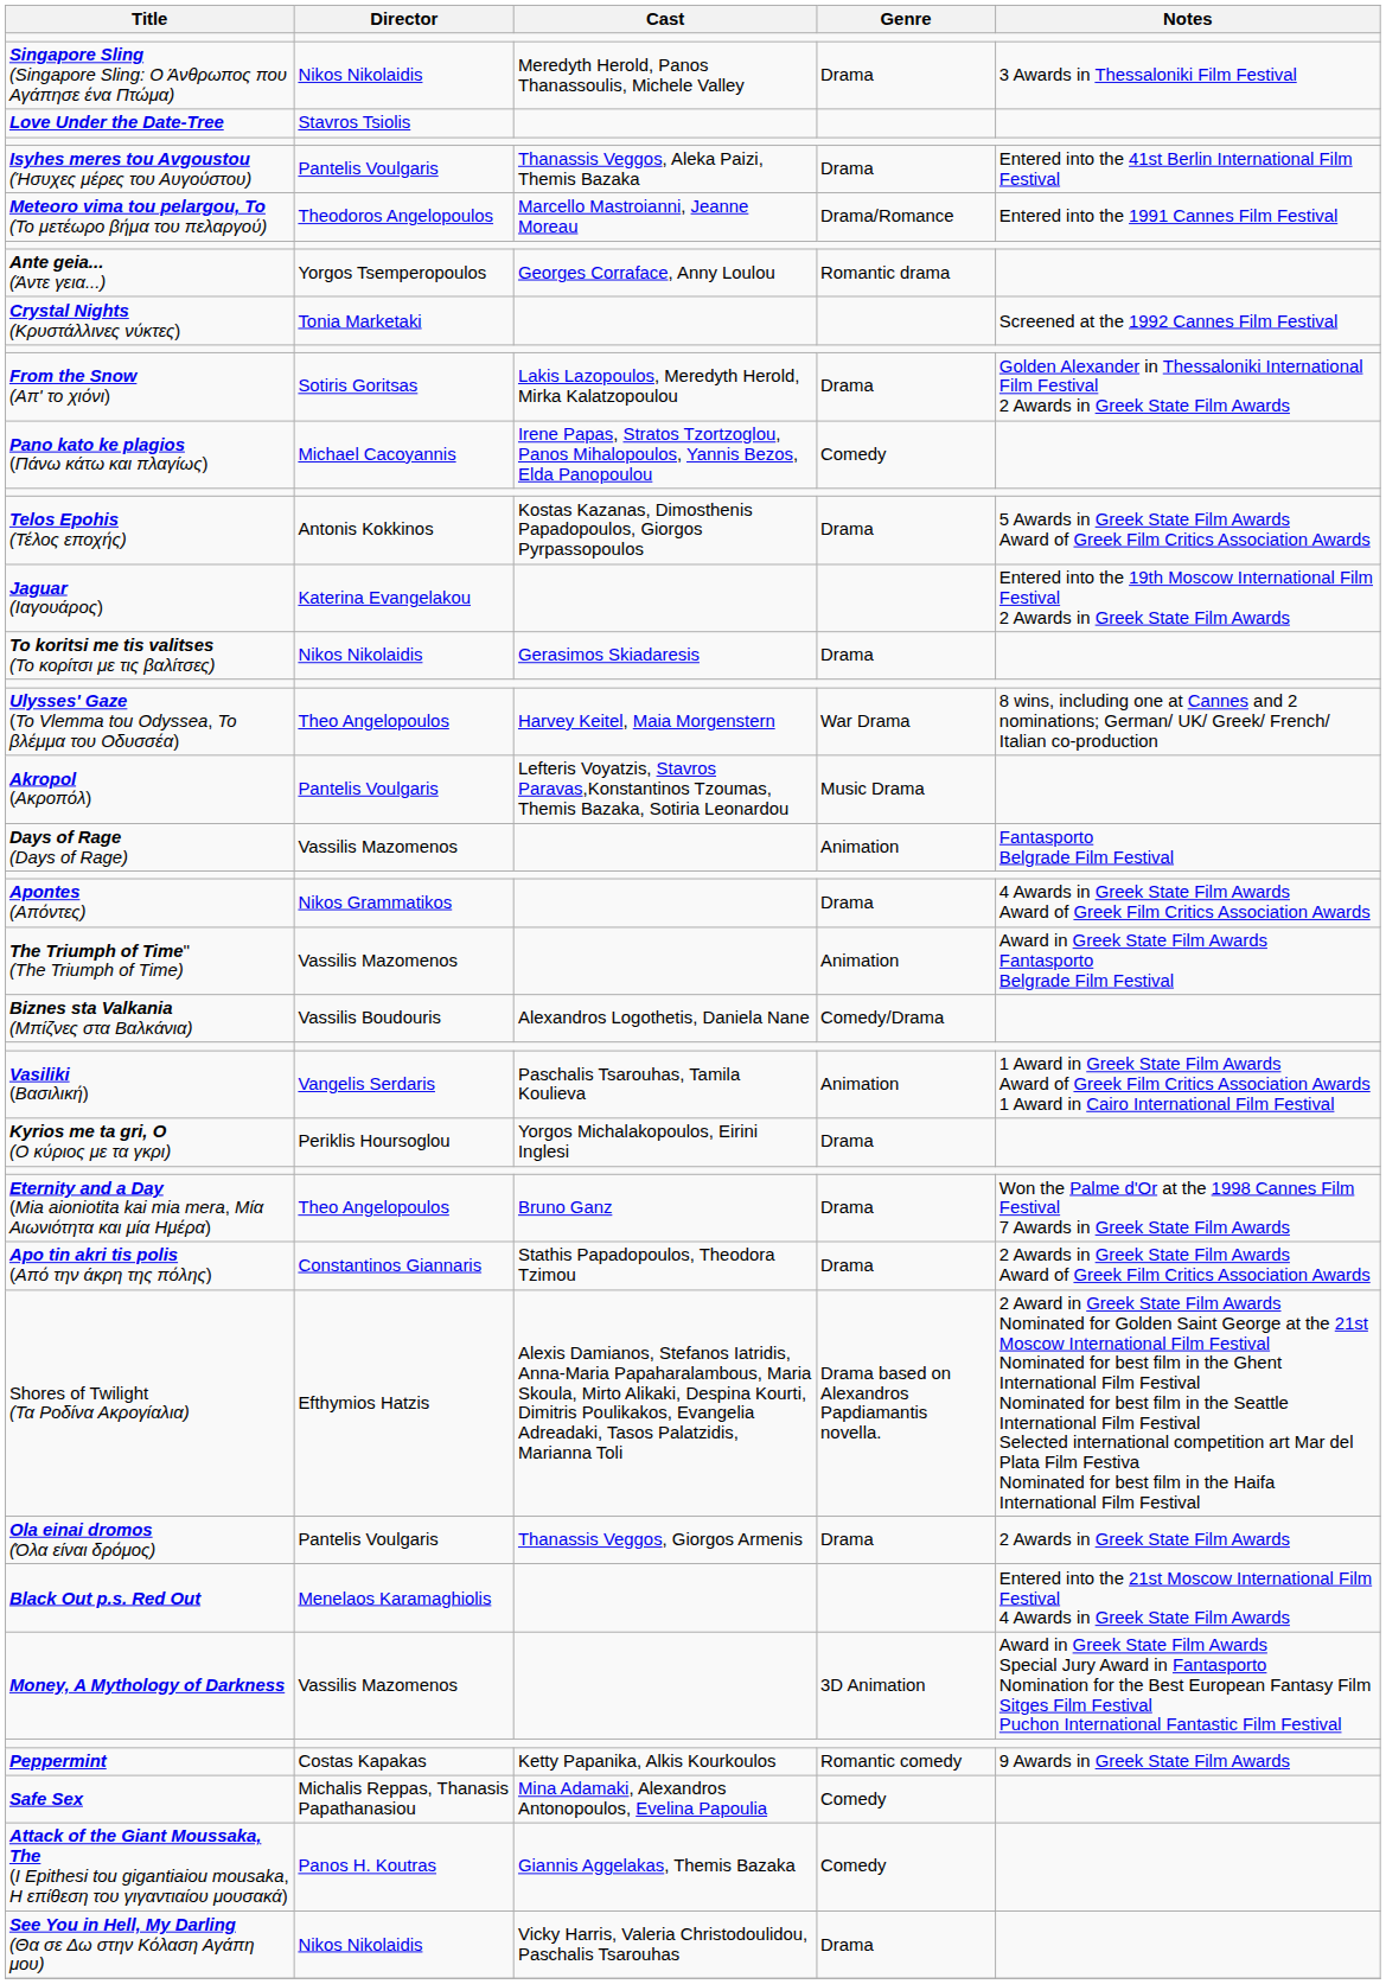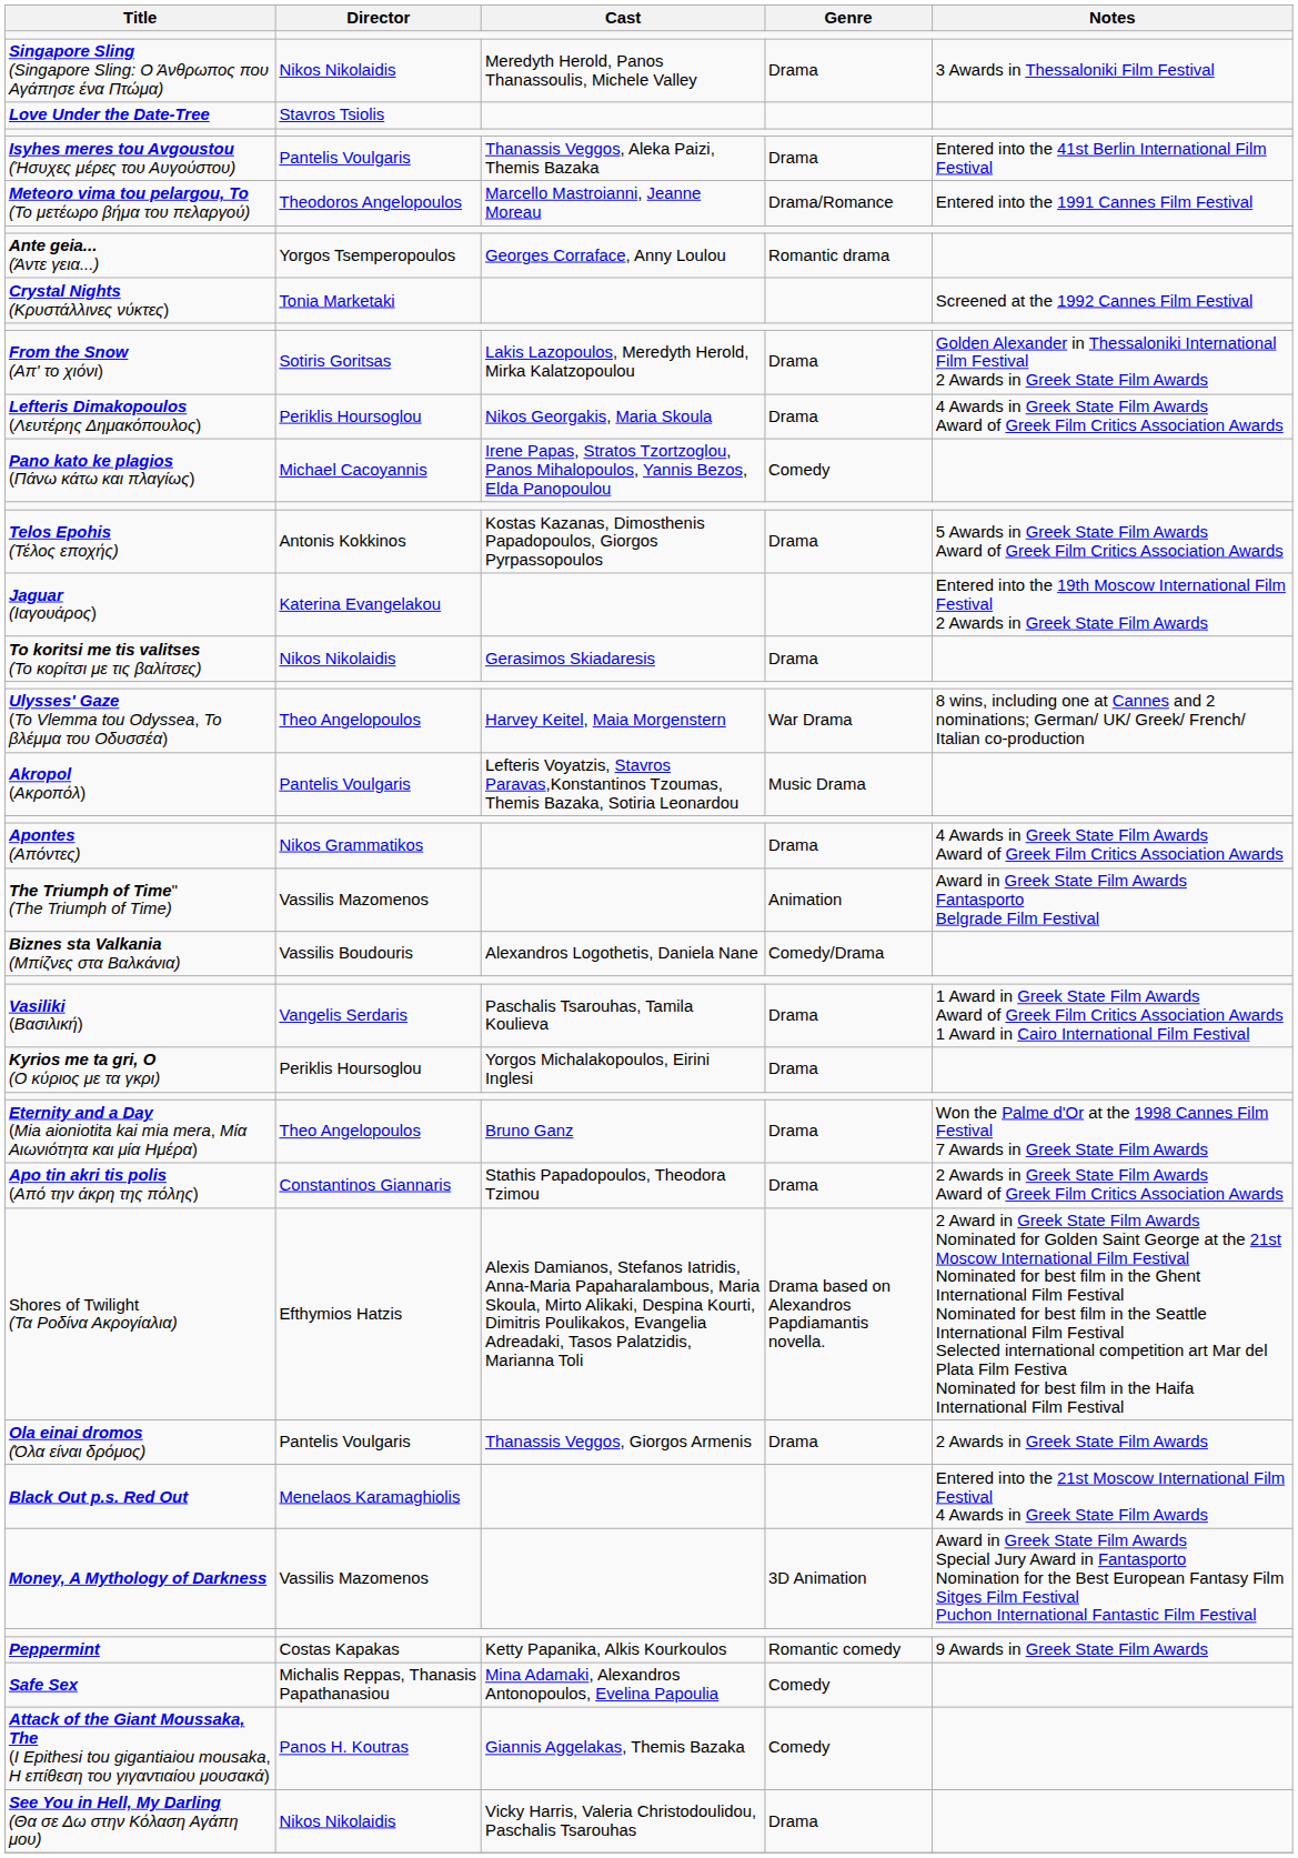+ row: Lefteris Dimakopoulos (Λευτέρης Δημακόπουλος) | Periklis Hoursoglou | Nikos Georgakis, Maria Skoula | Drama | 4 Awards in Greek State Film Awards Award of Greek Film Critics Association Awards
- row: Days of Rage (Days of Rage) | Vassilis Mazomenos | Animation | Fantasporto Belgrade Film Festival
Vasiliki (Βασιλική) | Genre: Animation -> Drama
